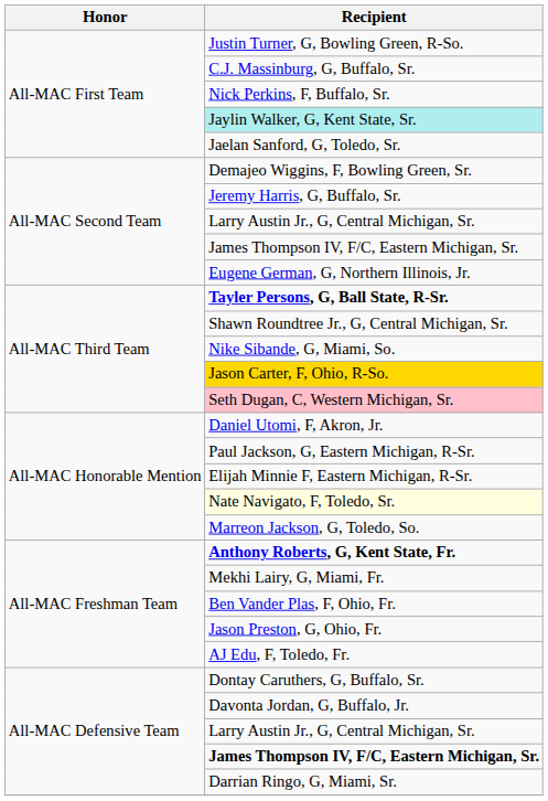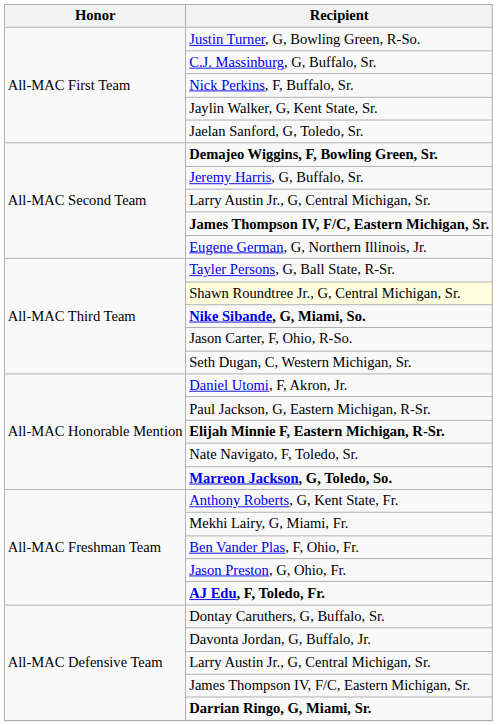row 5 | Recipient: paleturquoise background -> no background
row 7 | Recipient: normal -> bold
row 10 | Recipient: normal -> bold
row 12 | Recipient: bold -> normal
row 13 | Recipient: no background -> lightyellow background
row 14 | Recipient: normal -> bold
row 15 | Recipient: gold background -> no background
row 16 | Recipient: pink background -> no background
row 19 | Recipient: normal -> bold
row 20 | Recipient: lightyellow background -> no background
row 21 | Recipient: normal -> bold
row 22 | Recipient: bold -> normal
row 26 | Recipient: normal -> bold
row 30 | Recipient: bold -> normal
row 31 | Recipient: normal -> bold
